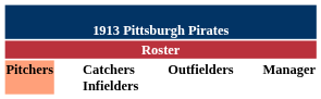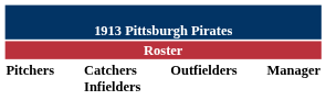Pitchers | column 1: lightsalmon background -> no background
